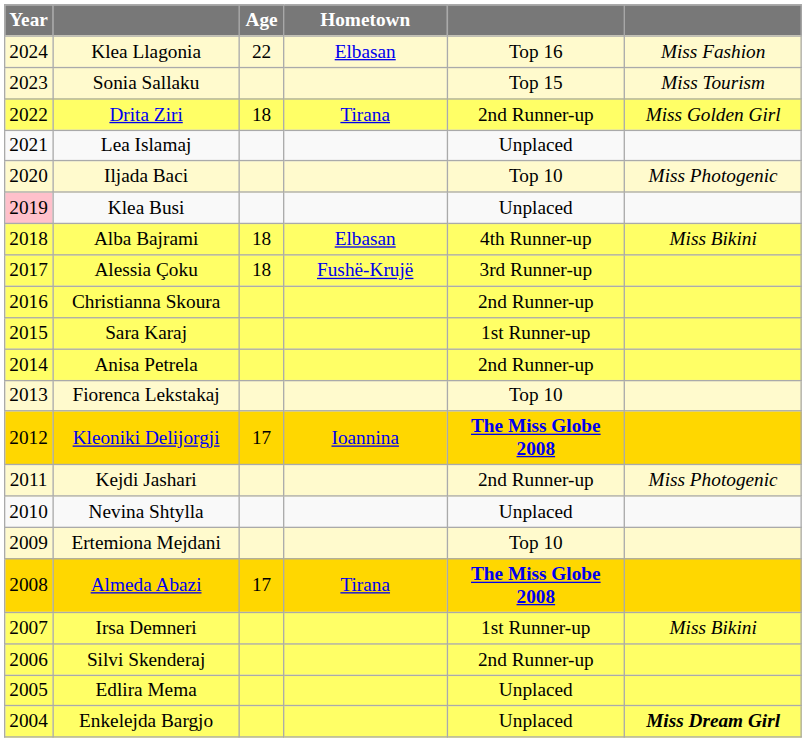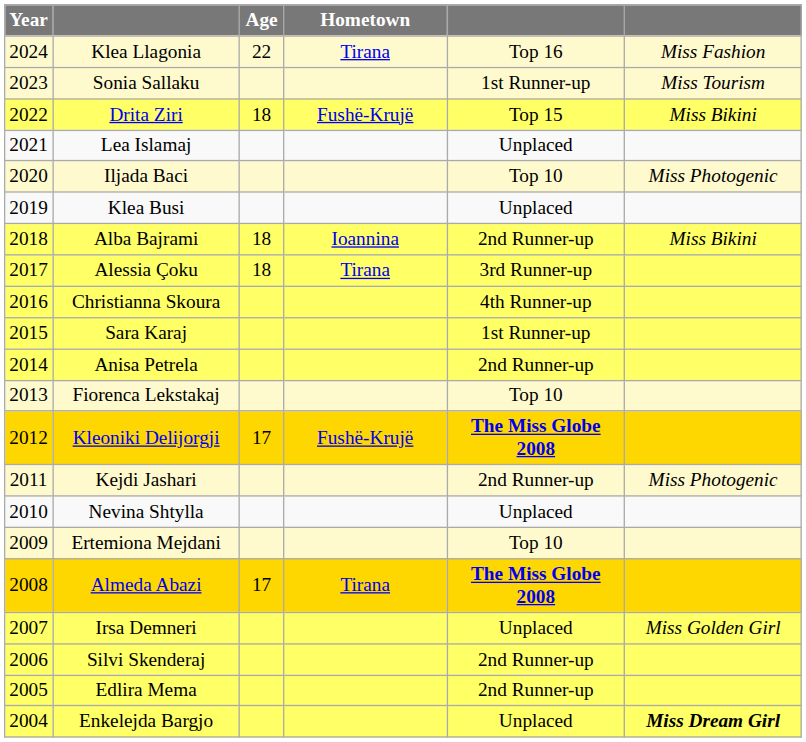Klea Llagonia | Hometown: Elbasan -> Tirana
Sonia Sallaku | column 5: Top 15 -> 1st Runner-up
Drita Ziri | Hometown: Tirana -> Fushë-Krujë
Drita Ziri | column 5: 2nd Runner-up -> Top 15
Drita Ziri | column 6: Miss Golden Girl -> Miss Bikini
Klea Busi | Year: pink background -> no background
Alba Bajrami | Hometown: Elbasan -> Ioannina
Alba Bajrami | column 5: 4th Runner-up -> 2nd Runner-up
Alessia Çoku | Hometown: Fushë-Krujë -> Tirana
Christianna Skoura | column 5: 2nd Runner-up -> 4th Runner-up
Kleoniki Delijorgji | Hometown: Ioannina -> Fushë-Krujë
Irsa Demneri | column 5: 1st Runner-up -> Unplaced
Irsa Demneri | column 6: Miss Bikini -> Miss Golden Girl
Edlira Mema | column 5: Unplaced -> 2nd Runner-up
